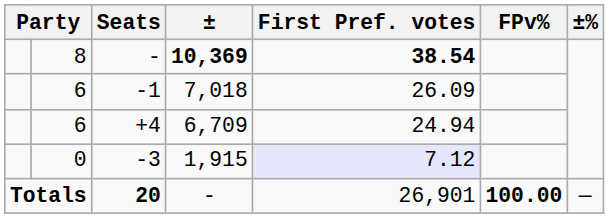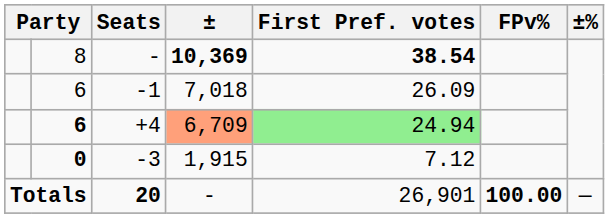+4 | column 2: normal -> bold
+4 | ±: no background -> lightsalmon background
+4 | First Pref. votes: no background -> lightgreen background
-3 | column 2: normal -> bold
-3 | First Pref. votes: lavender background -> no background
